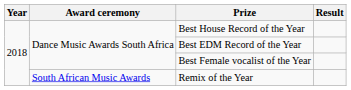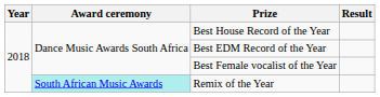Remix of the Year | Award ceremony: no background -> paleturquoise background
